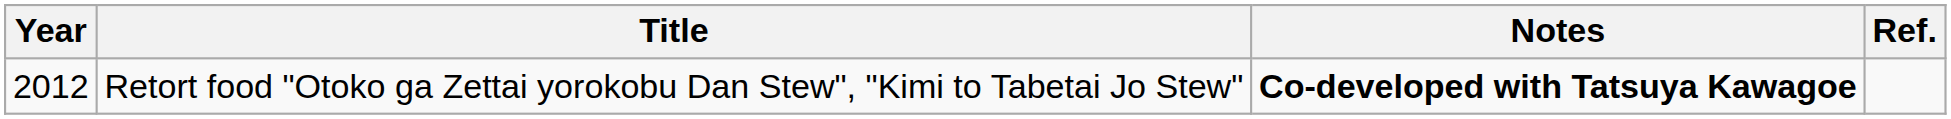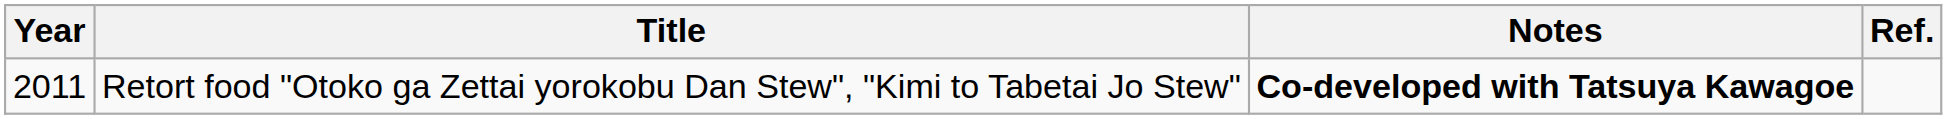row 2 | Year: 2012 -> 2011
